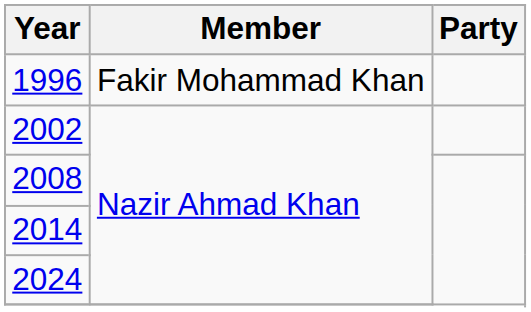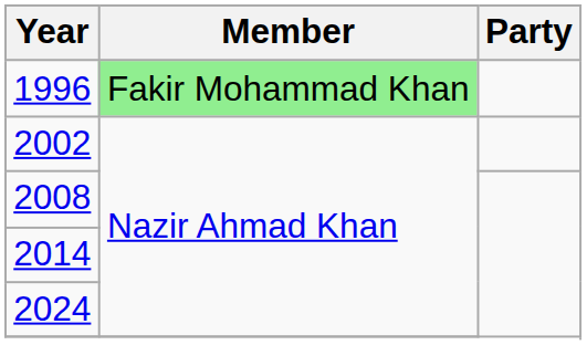1996 | Member: no background -> lightgreen background
